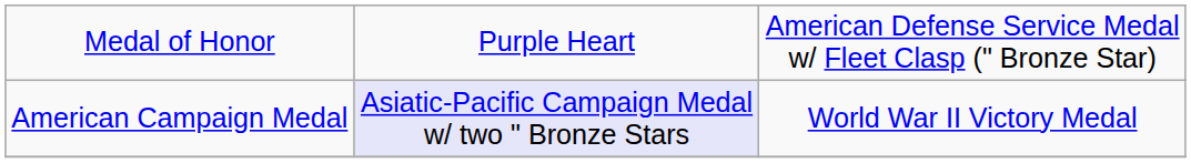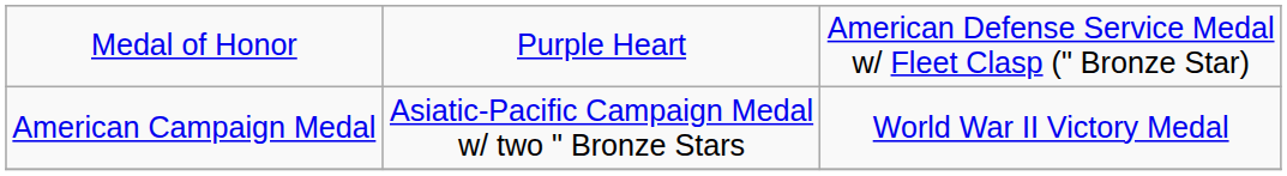American Campaign Medal | column 2: lavender background -> no background
